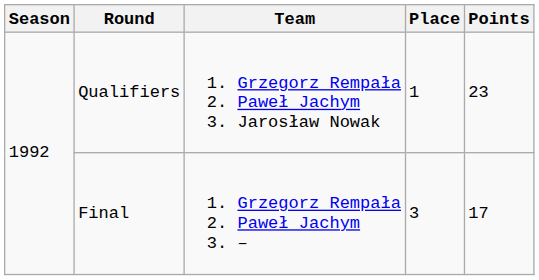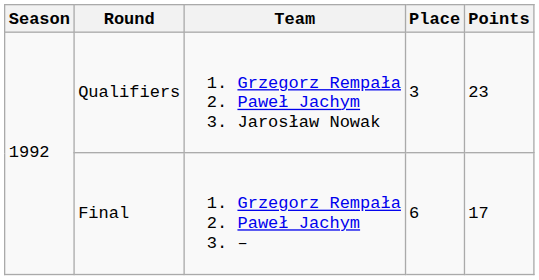Qualifiers | Place: 1 -> 3
Final | Place: 3 -> 6
